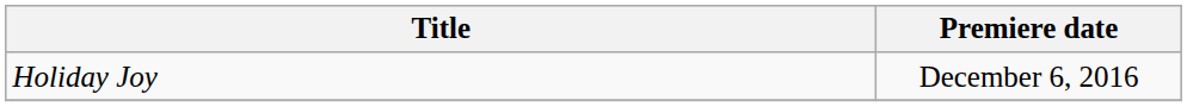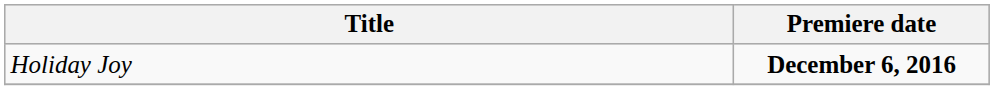Holiday Joy | Premiere date: normal -> bold
